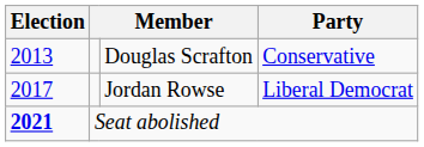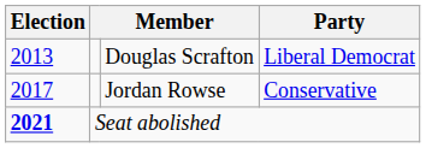Douglas Scrafton | Party: Conservative -> Liberal Democrat
Jordan Rowse | Party: Liberal Democrat -> Conservative
